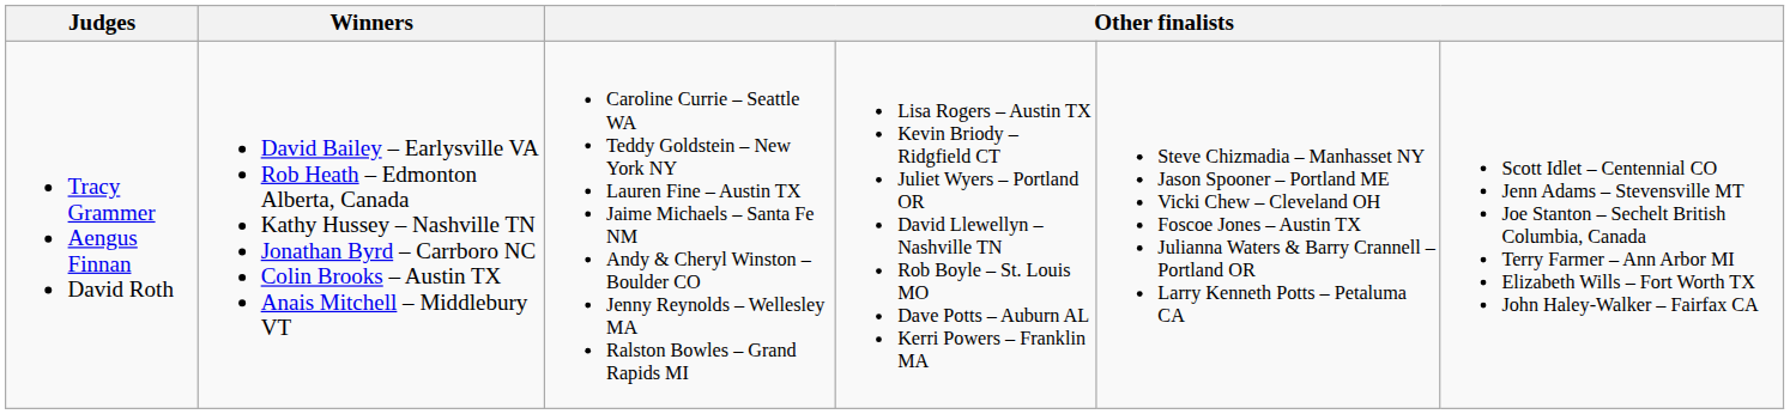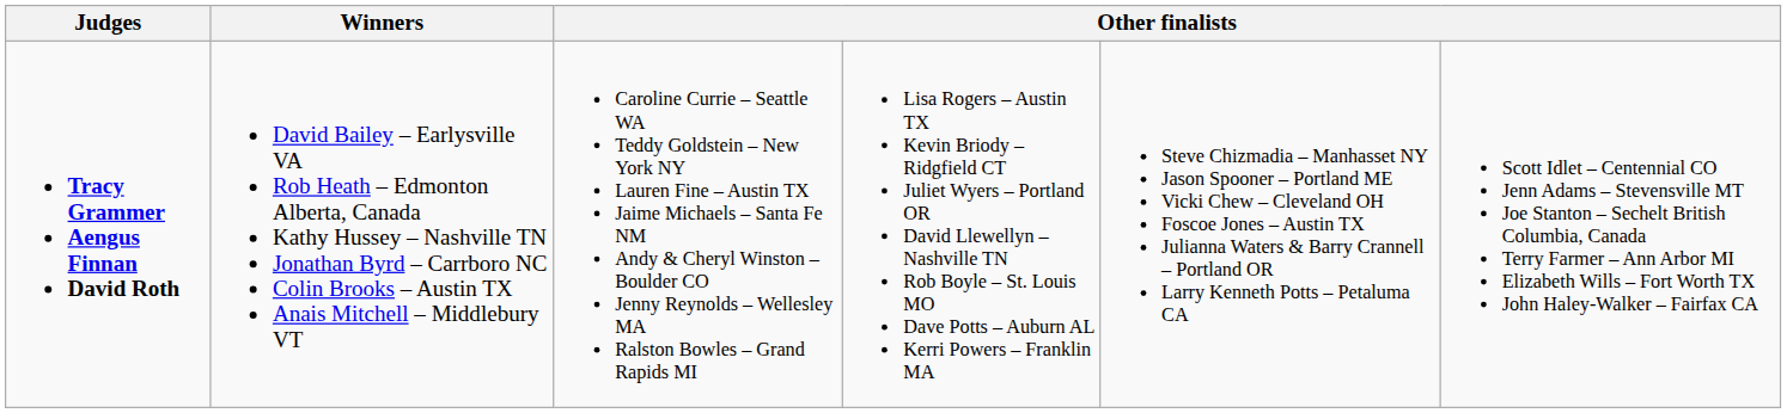Tracy Grammer Aengus Finnan David Roth | Judges: normal -> bold
